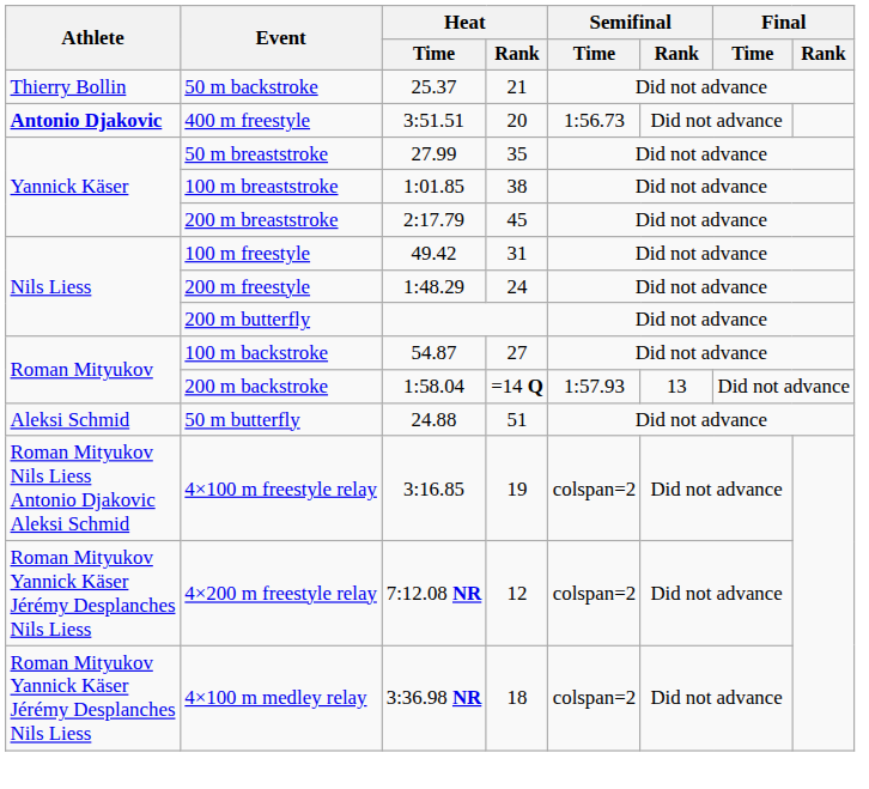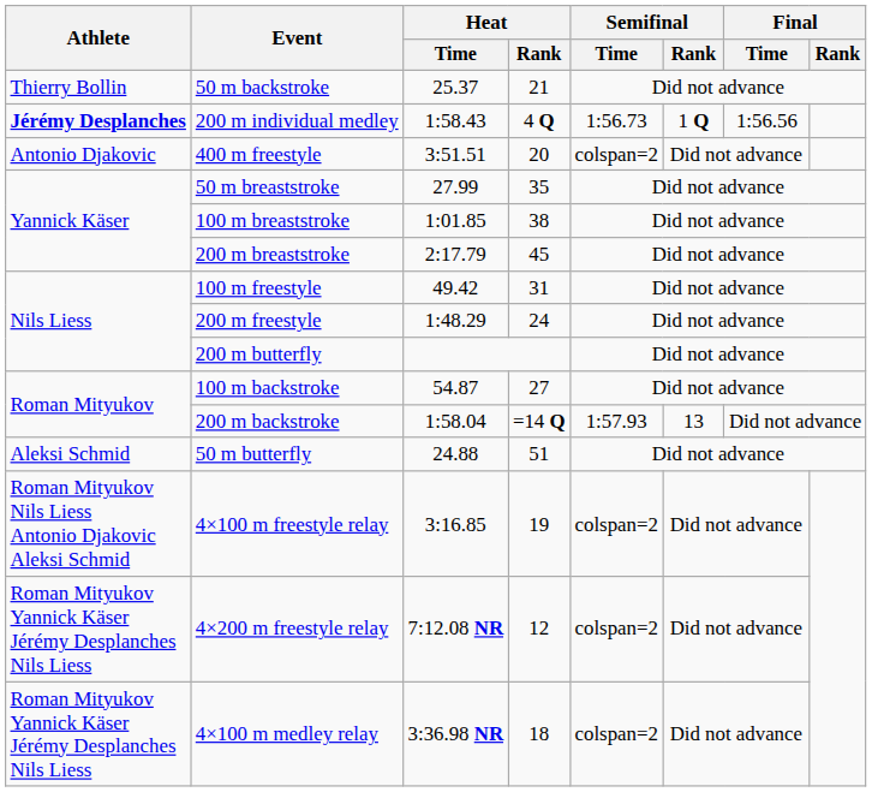+ row: Jérémy Desplanches | 200 m individual medley | 1:58.43 | 4 Q | 1:56.73 | 1 Q | 1:56.56
400 m freestyle | Athlete: bold -> normal
400 m freestyle | Semifinal / Time: 1:56.73 -> colspan=2
